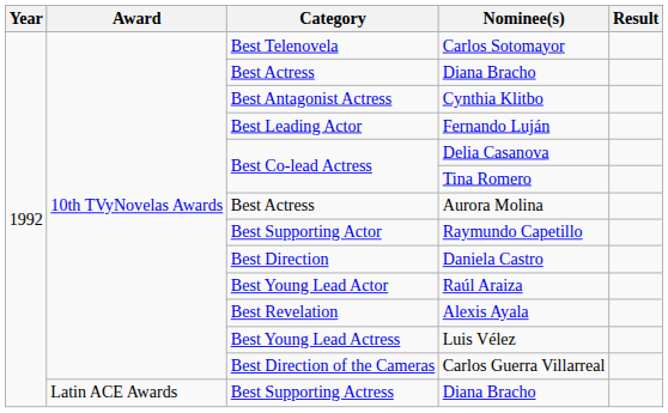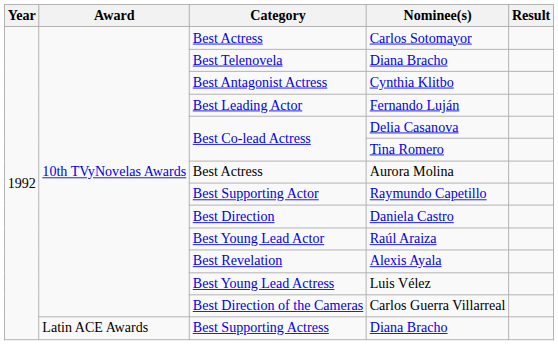Carlos Sotomayor | Category: Best Telenovela -> Best Actress
10th TVyNovelas Awards / Diana Bracho | Category: Best Actress -> Best Telenovela
